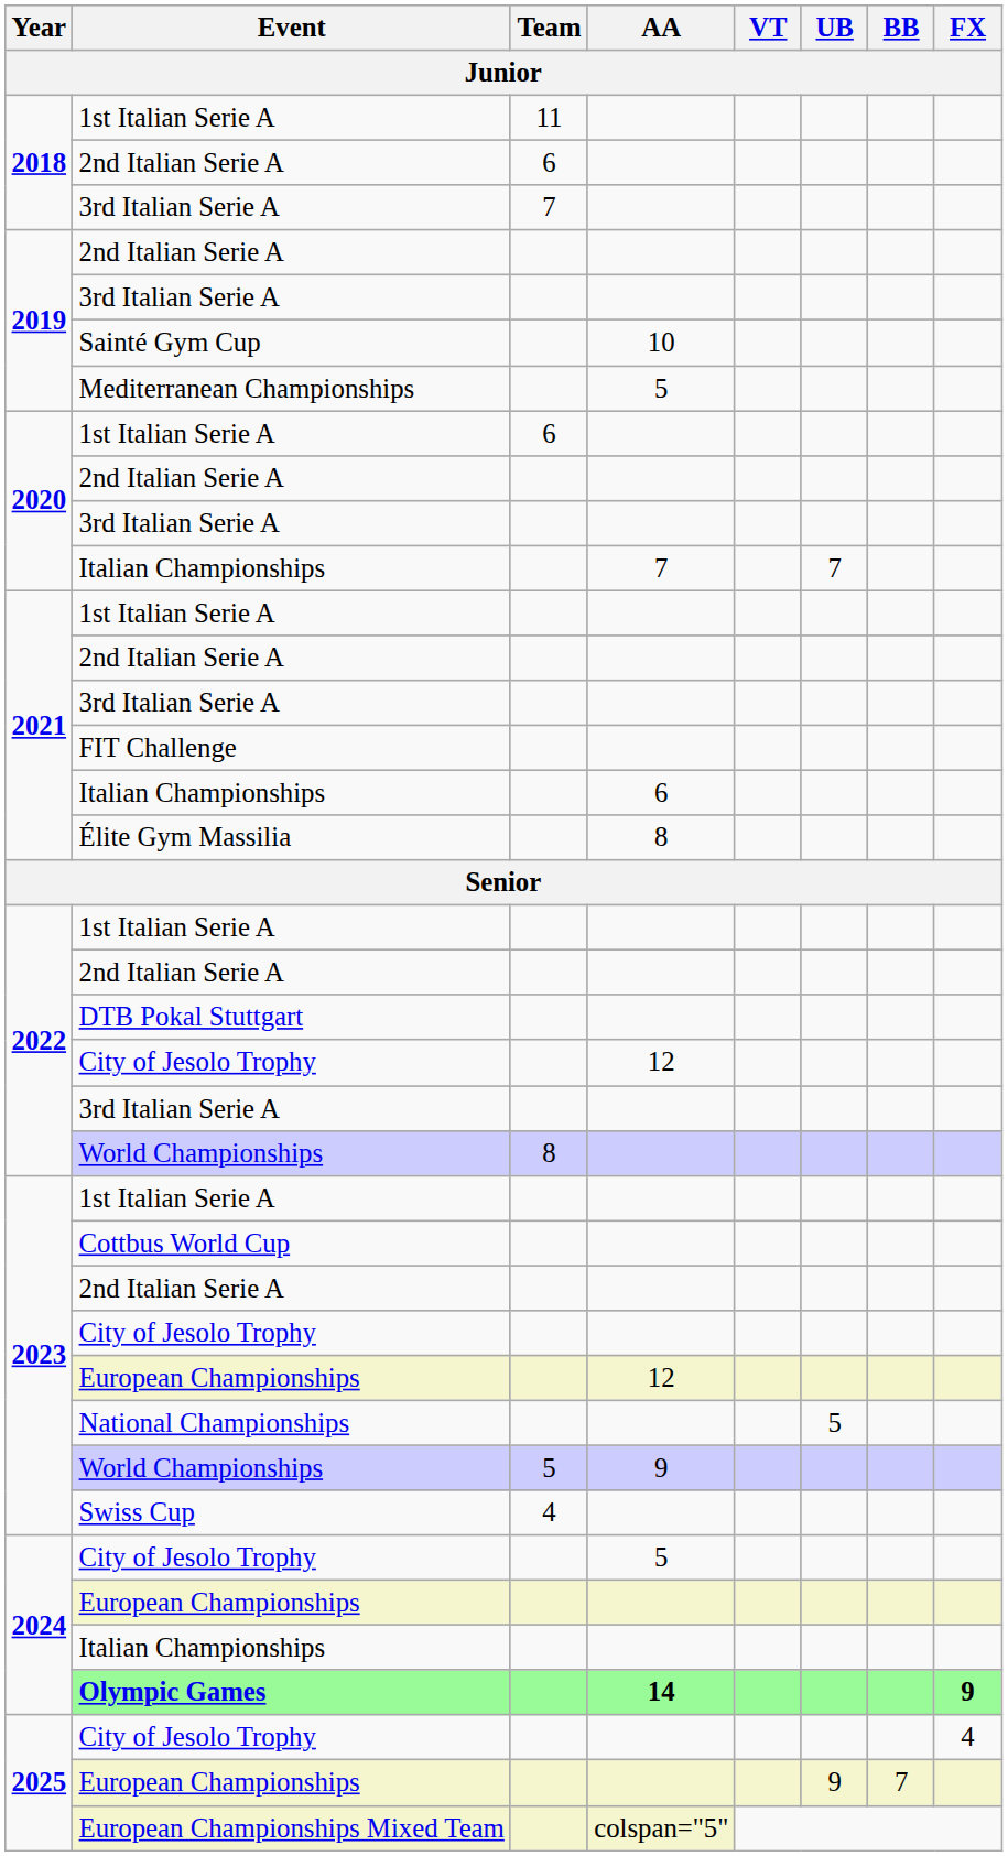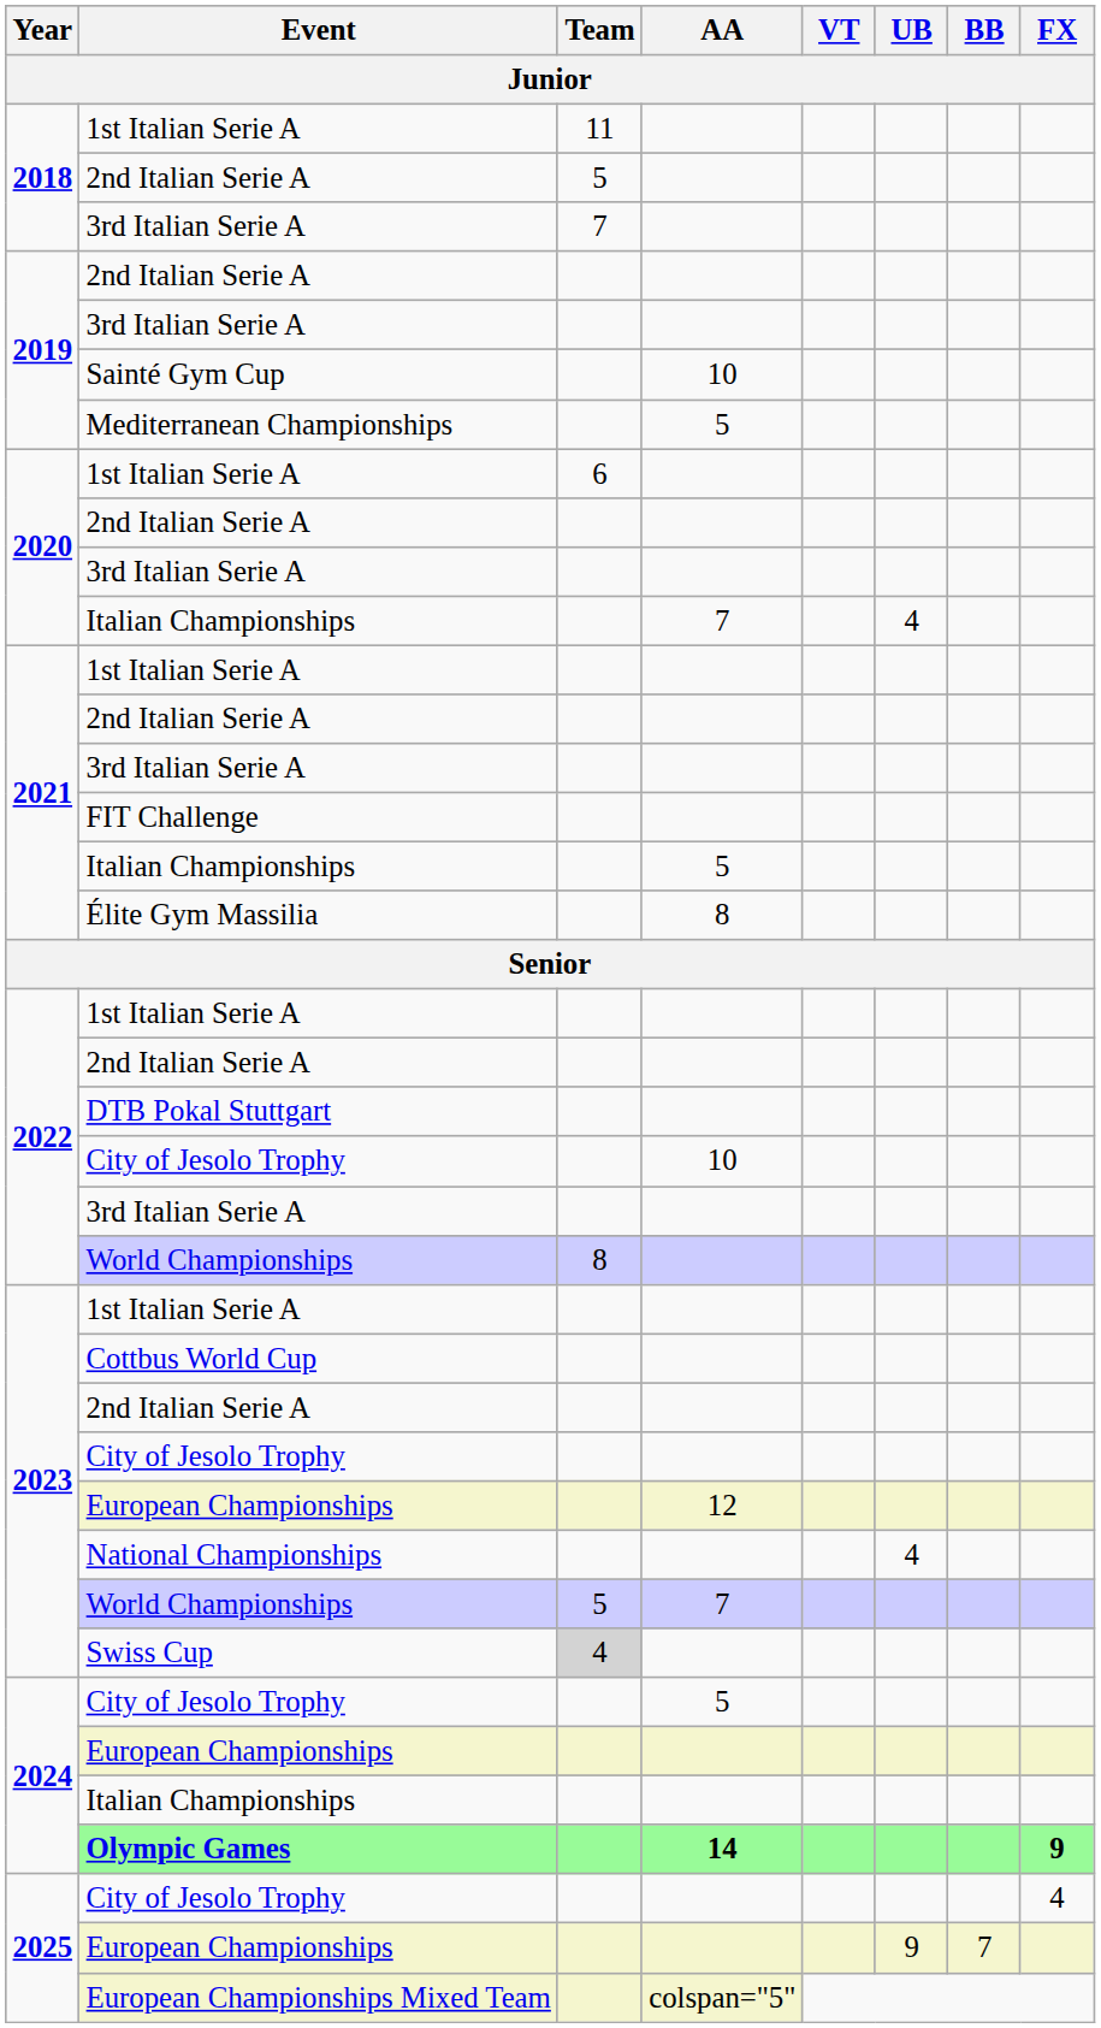2018 / 2nd Italian Serie A | Team: 6 -> 5
2020 / Italian Championships | UB: 7 -> 4
2021 / Italian Championships | AA: 6 -> 5
2022 / City of Jesolo Trophy | AA: 12 -> 10
National Championships | UB: 5 -> 4
2023 / World Championships | AA: 9 -> 7
Swiss Cup | Team: no background -> lightgrey background
